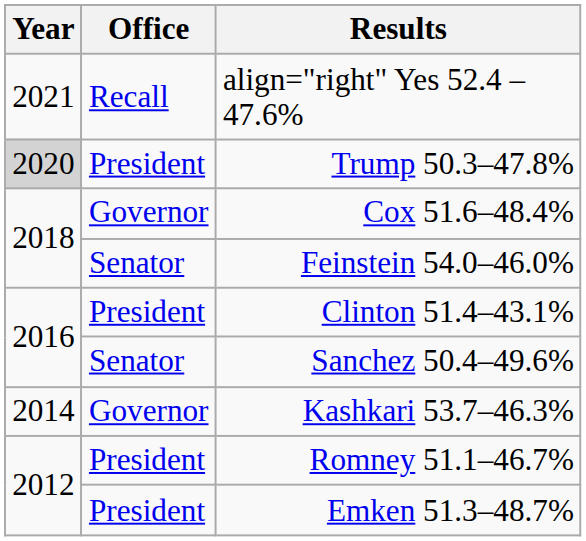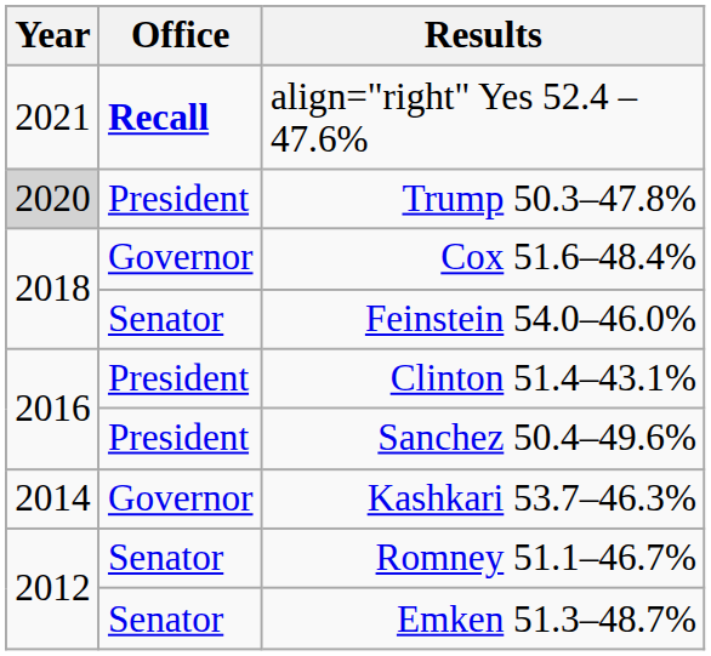align="right" Yes 52.4 – 47.6% | Office: normal -> bold
Sanchez 50.4–49.6% | Office: Senator -> President
Romney 51.1–46.7% | Office: President -> Senator
Emken 51.3–48.7% | Office: President -> Senator
